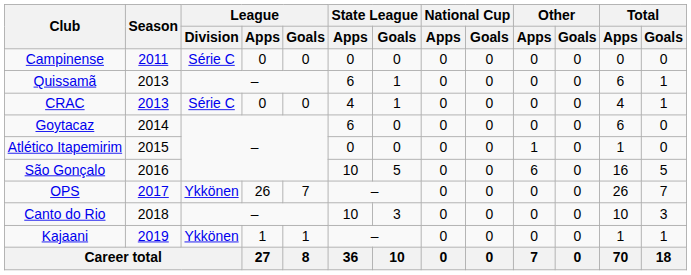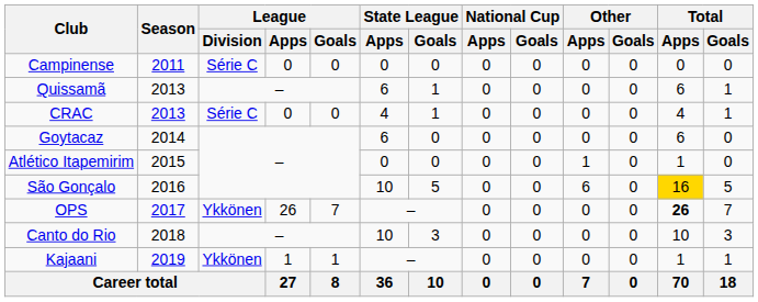São Gonçalo | Total / Apps: no background -> gold background
OPS | Total / Apps: normal -> bold
